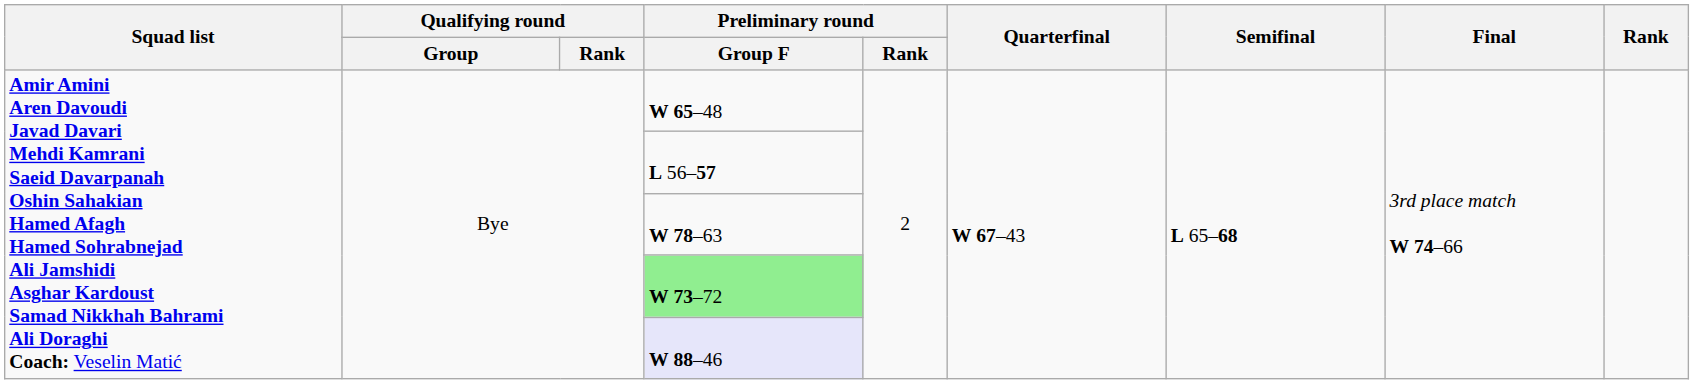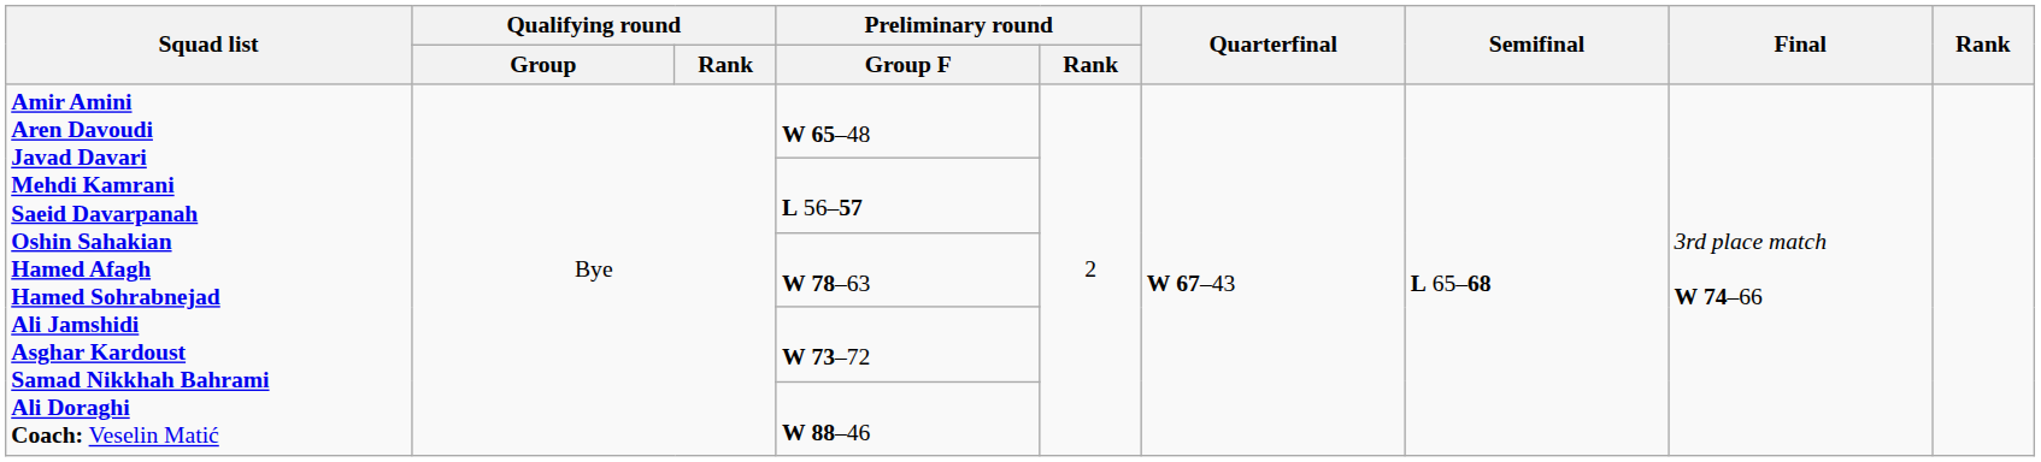W 73–72 | Preliminary round / Group F: lightgreen background -> no background
W 88–46 | Preliminary round / Group F: lavender background -> no background
